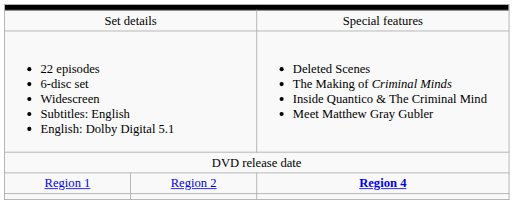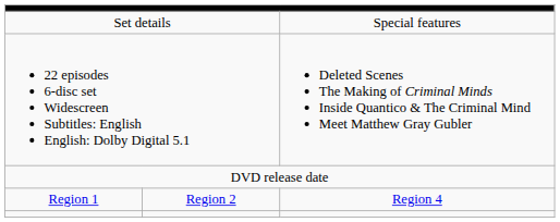Region 1 | column 3: bold -> normal
